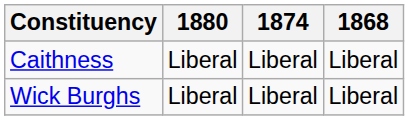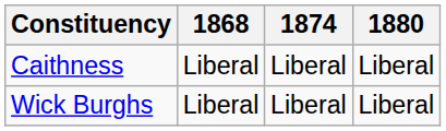columns swapped: 1868 <-> 1880
